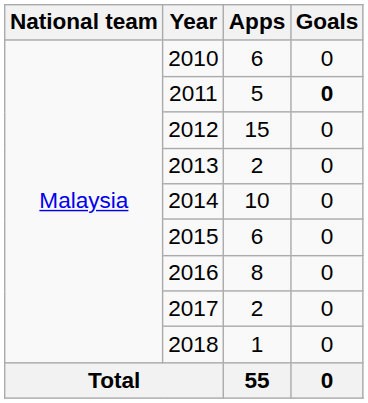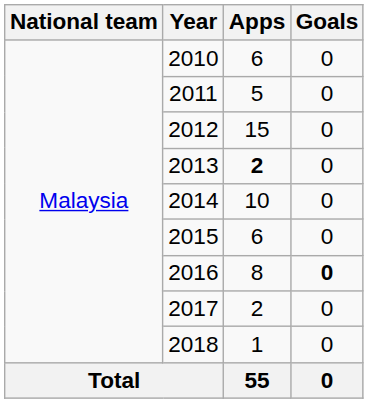2011 | Goals: bold -> normal
2013 | Apps: normal -> bold
2016 | Goals: normal -> bold
